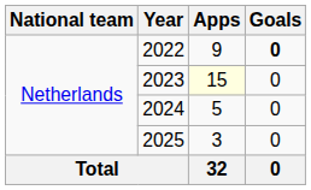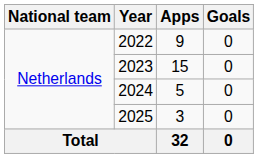2022 | Goals: bold -> normal
2023 | Apps: lightyellow background -> no background
